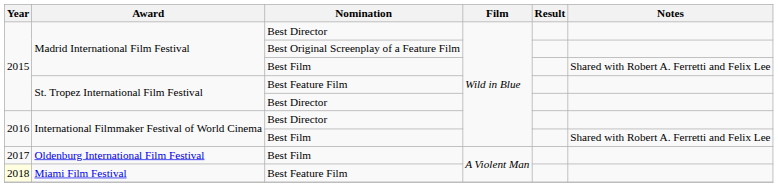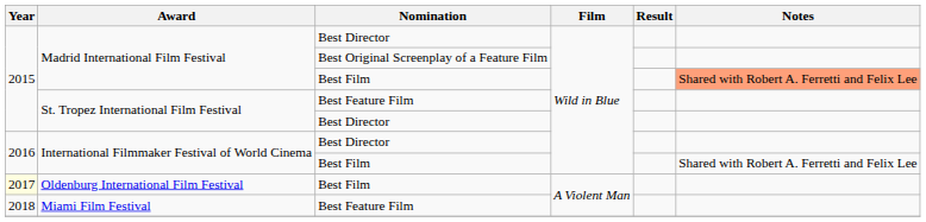Madrid International Film Festival / Best Film | Notes: no background -> lightsalmon background
Oldenburg International Film Festival | Year: no background -> lightyellow background
Miami Film Festival | Year: lightyellow background -> no background
